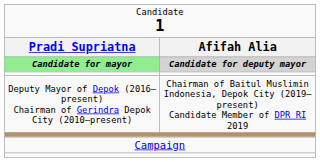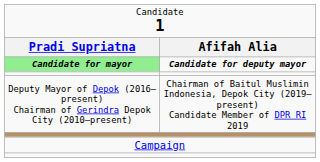row 3 | column 2: lightgrey background -> no background
